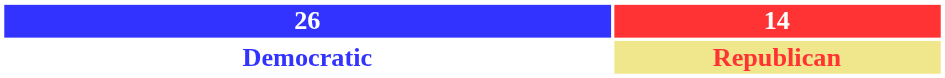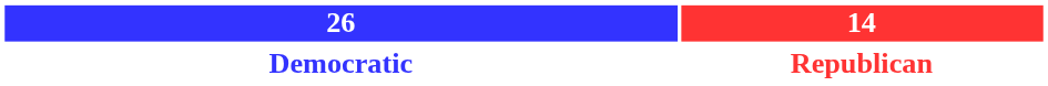Democratic | column 2: khaki background -> no background
